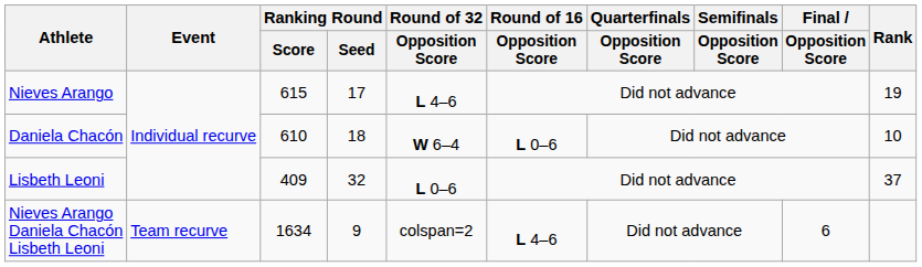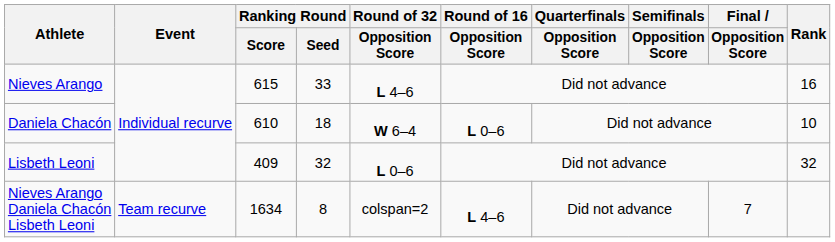Nieves Arango | Ranking Round / Seed: 17 -> 33
Nieves Arango | Rank: 19 -> 16
Lisbeth Leoni | Rank: 37 -> 32
Nieves Arango Daniela Chacón Lisbeth Leoni | Ranking Round / Seed: 9 -> 8
Nieves Arango Daniela Chacón Lisbeth Leoni | Final / Opposition Score: 6 -> 7
